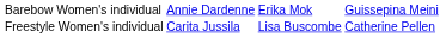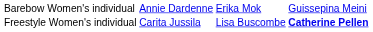Freestyle Women's individual | column 4: normal -> bold
